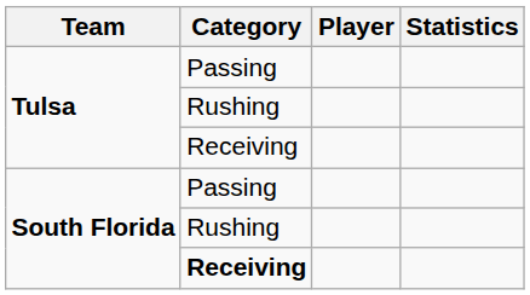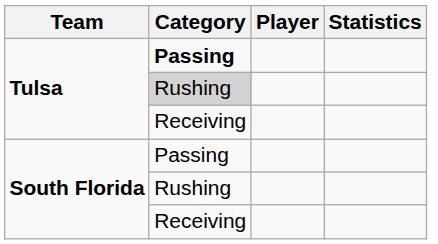Tulsa / Passing | Category: normal -> bold
Tulsa / Rushing | Category: no background -> lightgrey background
South Florida / Receiving | Category: bold -> normal
